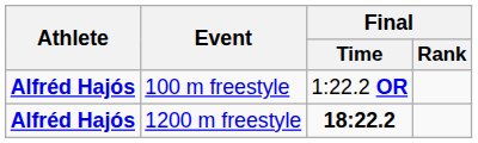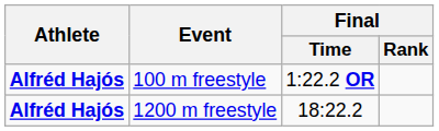1200 m freestyle | Final / Time: bold -> normal
